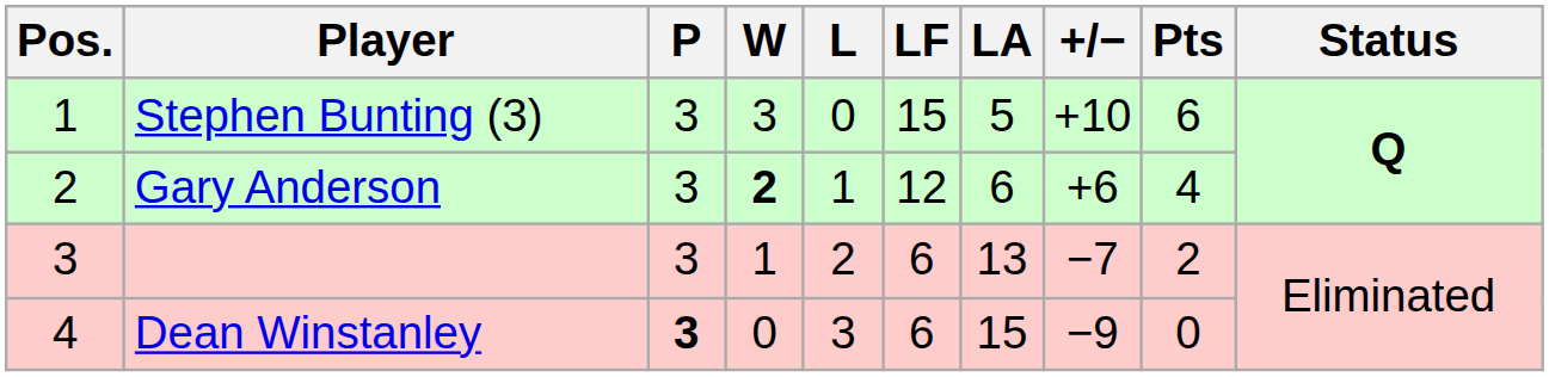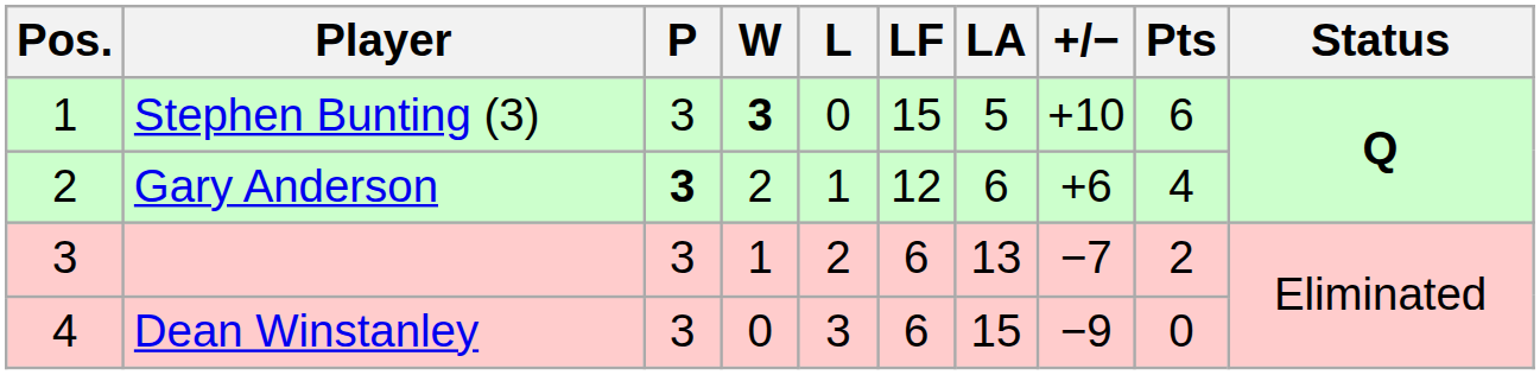Stephen Bunting (3) | W: normal -> bold
Gary Anderson | P: normal -> bold
Gary Anderson | W: bold -> normal
Dean Winstanley | P: bold -> normal
